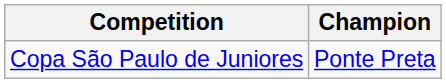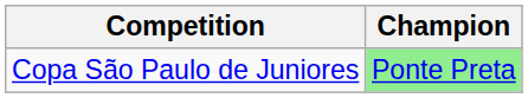Copa São Paulo de Juniores | Champion: no background -> lightgreen background
